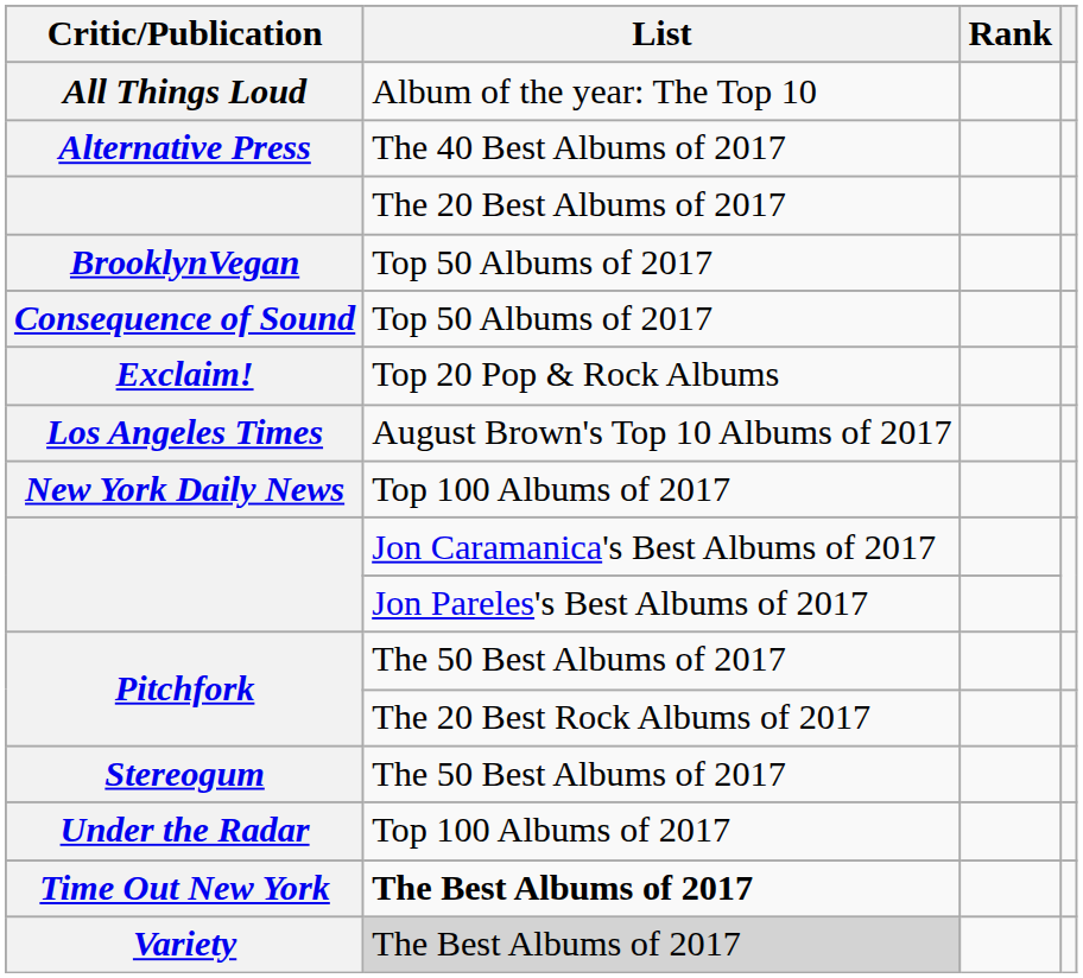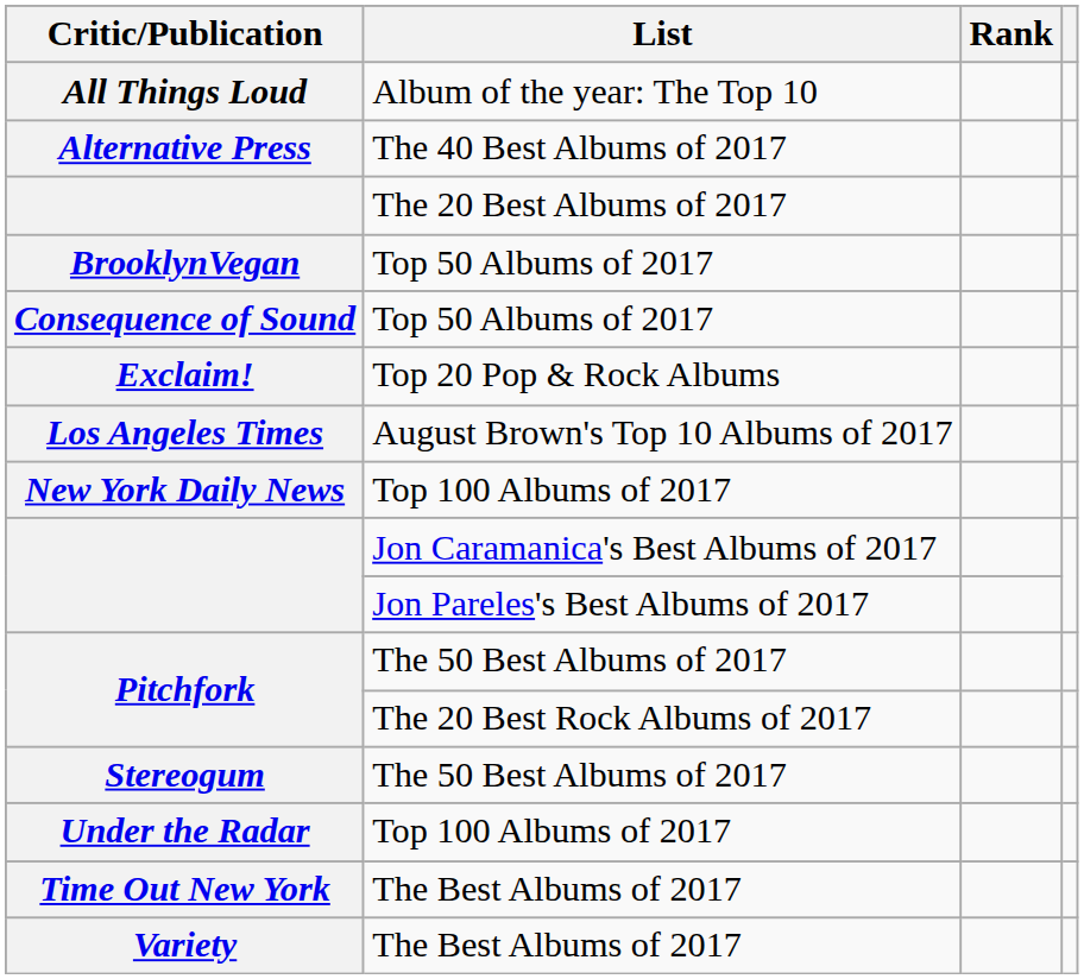Time Out New York | List: bold -> normal
Variety | List: lightgrey background -> no background
